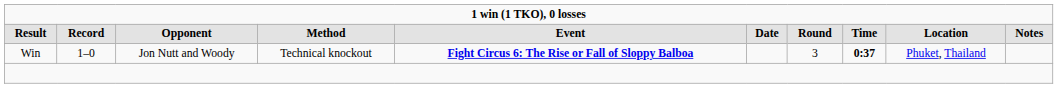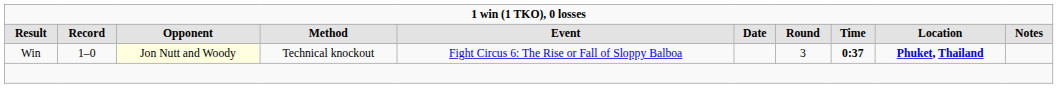Win | Opponent: no background -> lightyellow background
Win | Event: bold -> normal
Win | Location: normal -> bold
